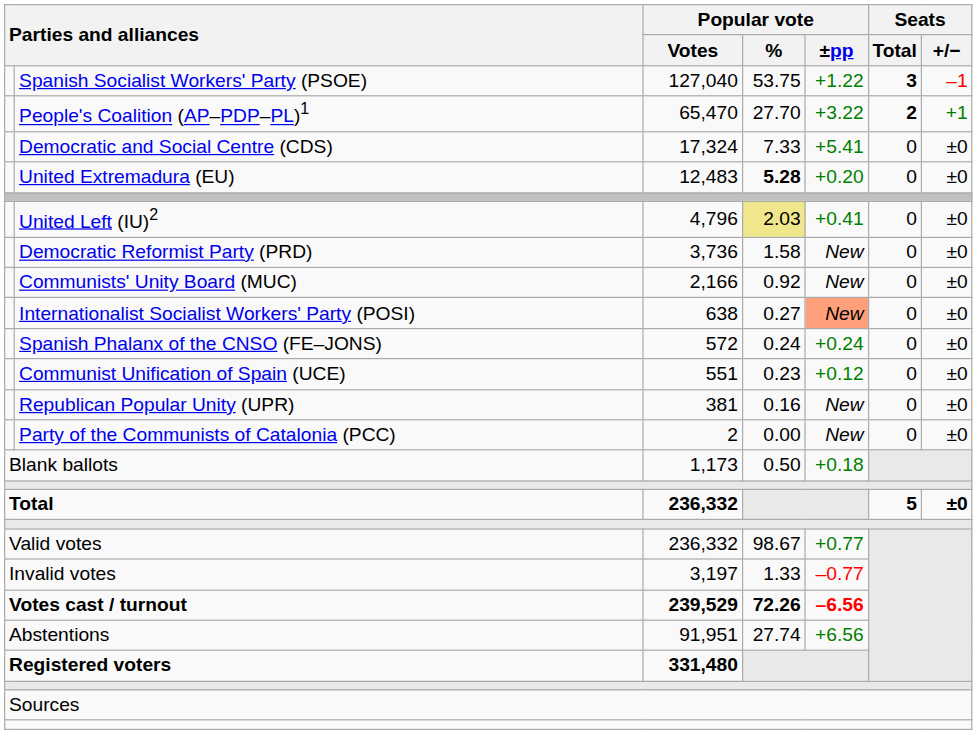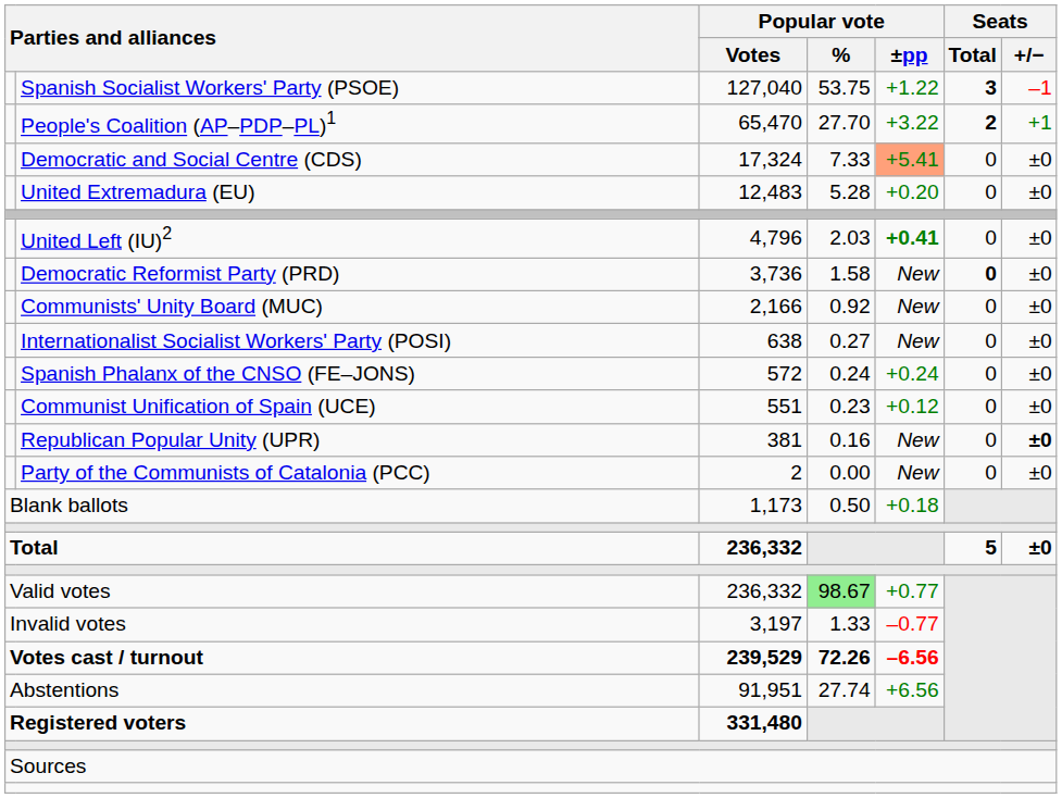Democratic and Social Centre (CDS) | Popular vote / ±pp: no background -> lightsalmon background
United Extremadura (EU) | Popular vote / %: bold -> normal
United Left (IU)2 | Popular vote / %: khaki background -> no background
United Left (IU)2 | Popular vote / ±pp: normal -> bold
Democratic Reformist Party (PRD) | Seats / Total: normal -> bold
Internationalist Socialist Workers' Party (POSI) | Popular vote / ±pp: lightsalmon background -> no background
Republican Popular Unity (UPR) | Seats / +/−: normal -> bold
Valid votes | Popular vote / %: no background -> lightgreen background
